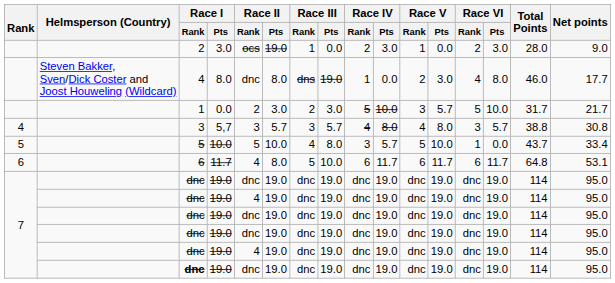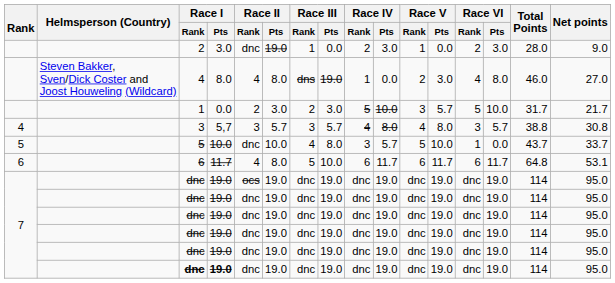row 3 | Race II / Rank: ocs -> dnc
row 4 | Race II / Rank: dnc -> 4
row 4 | Net points: 17.7 -> 27.0
row 7 | Race II / Rank: 5 -> dnc
row 7 | Net points: 33.4 -> 33.7
row 9 | Race II / Rank: dnc -> ocs
row 10 | Race II / Rank: 4 -> dnc
row 13 | Race II / Rank: 4 -> dnc
row 14 | Race I / Pts: normal -> bold
